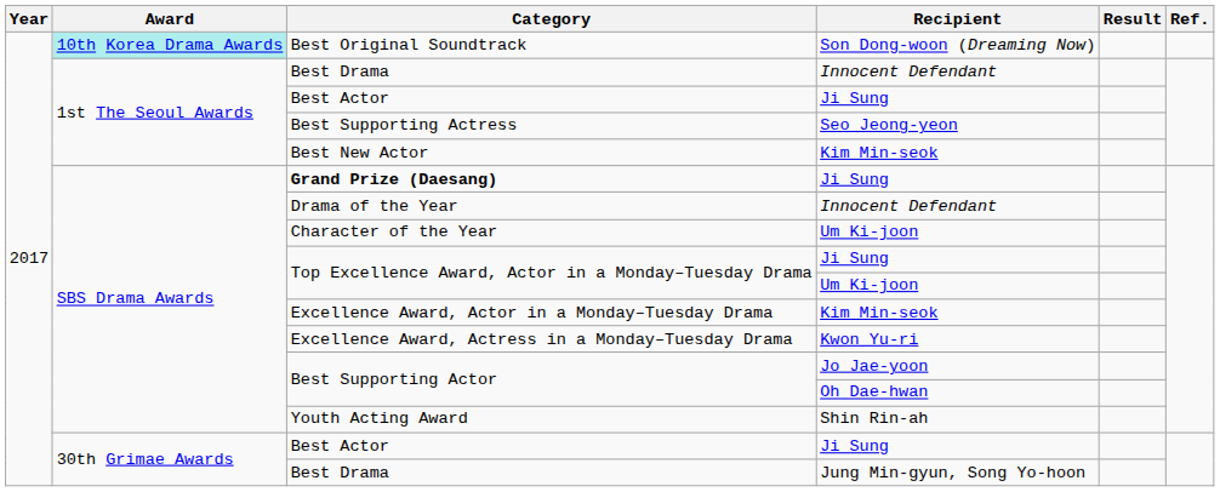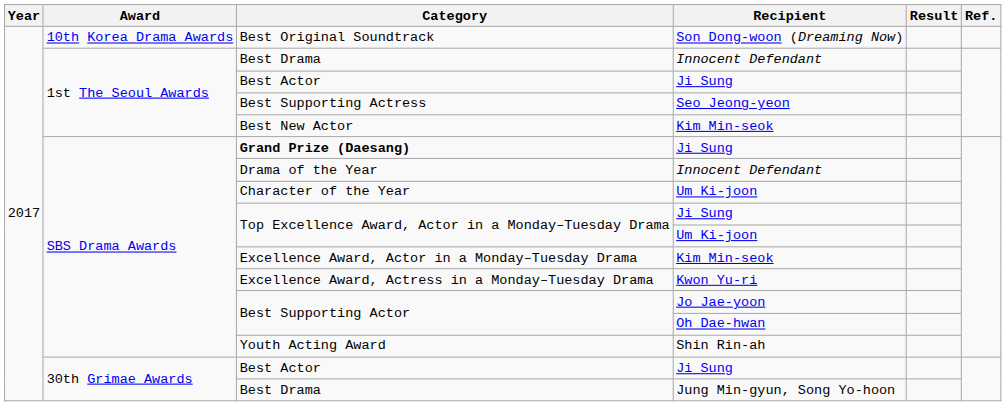Best Original Soundtrack | Award: paleturquoise background -> no background
